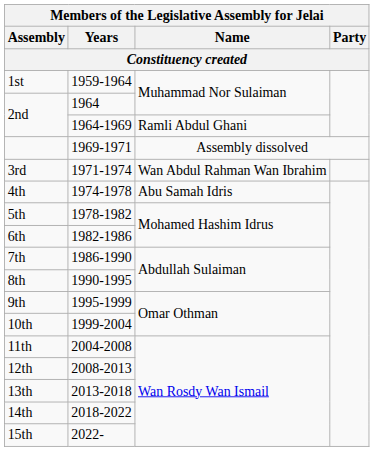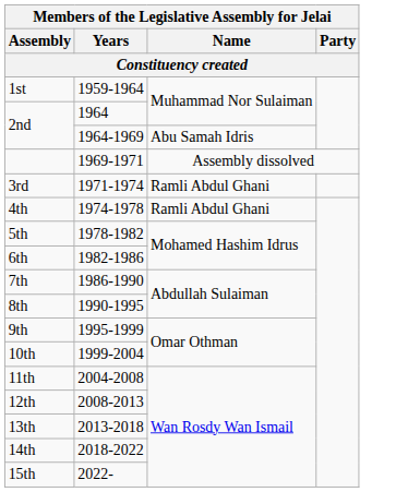2nd / 1964-1969 | Name: Ramli Abdul Ghani -> Abu Samah Idris
3rd | Name: Wan Abdul Rahman Wan Ibrahim -> Ramli Abdul Ghani
4th | Name: Abu Samah Idris -> Ramli Abdul Ghani
